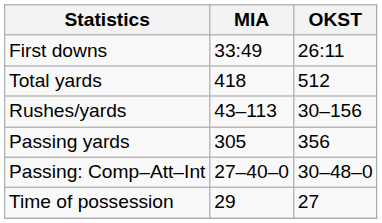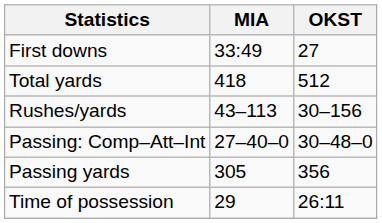First downs | OKST: 26:11 -> 27
rows swapped: Passing yards <-> Passing: Comp–Att–Int
Time of possession | OKST: 27 -> 26:11
